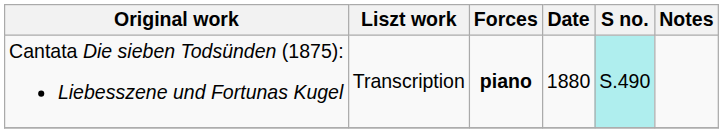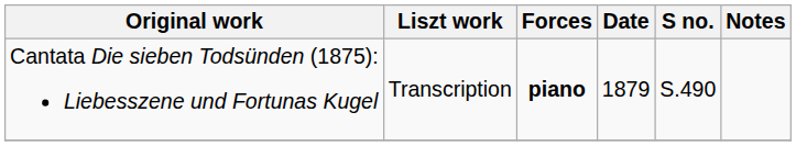row 2 | Date: 1880 -> 1879
row 2 | S no.: paleturquoise background -> no background
